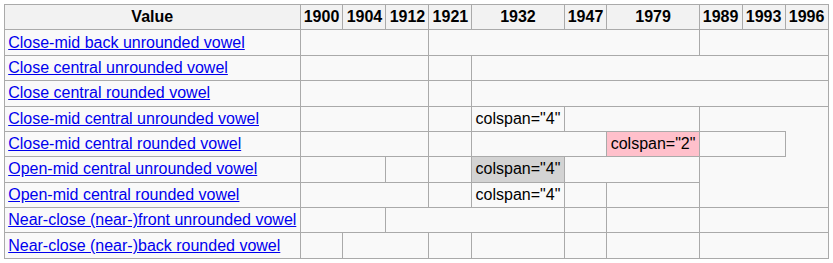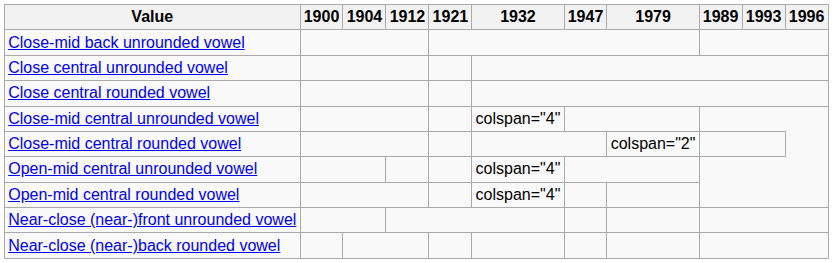Close-mid central rounded vowel | 1979: pink background -> no background
Open-mid central unrounded vowel | 1932: lightgrey background -> no background
